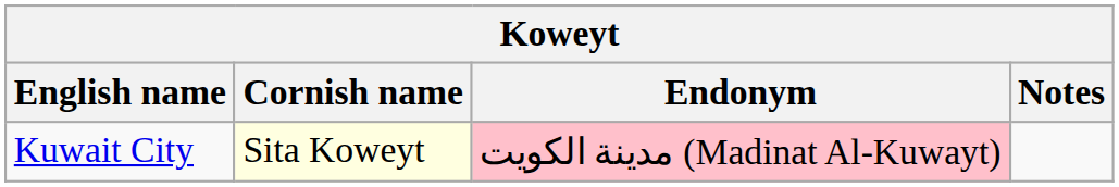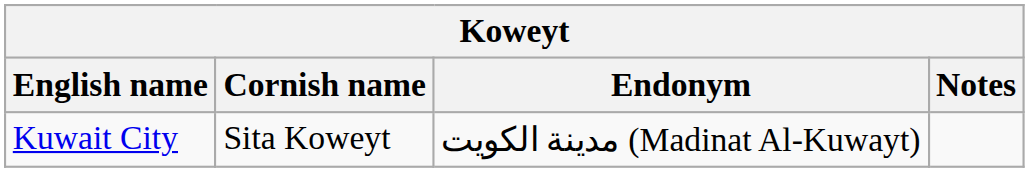Kuwait City | Cornish name: lightyellow background -> no background
Kuwait City | Endonym: pink background -> no background
